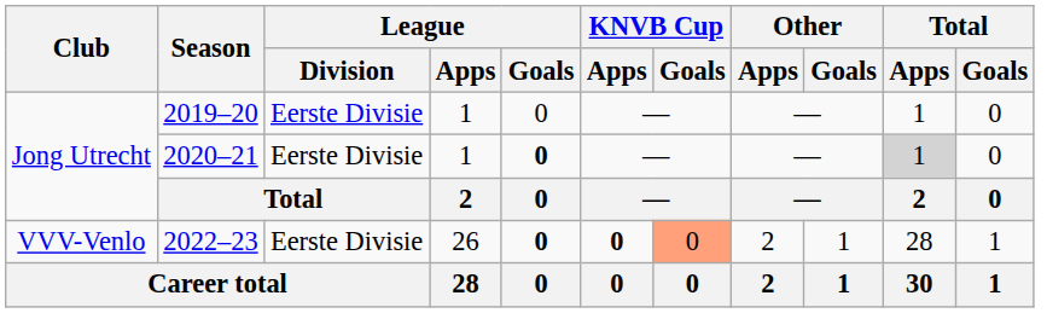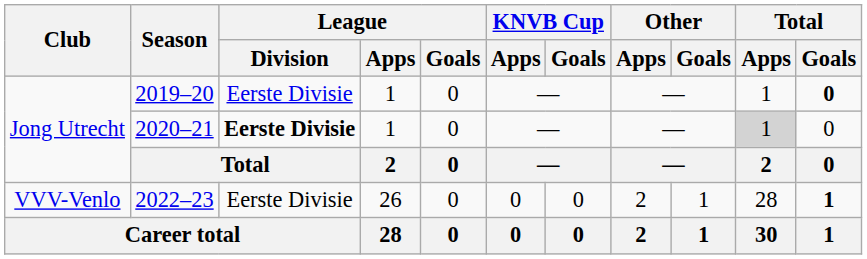2019–20 | Total / Goals: normal -> bold
2020–21 | League / Division: normal -> bold
2020–21 | League / Goals: bold -> normal
2022–23 | League / Goals: bold -> normal
2022–23 | KNVB Cup / Apps: bold -> normal
2022–23 | KNVB Cup / Goals: lightsalmon background -> no background
2022–23 | Total / Goals: normal -> bold
